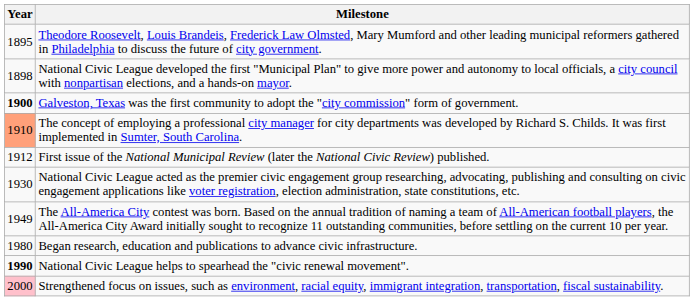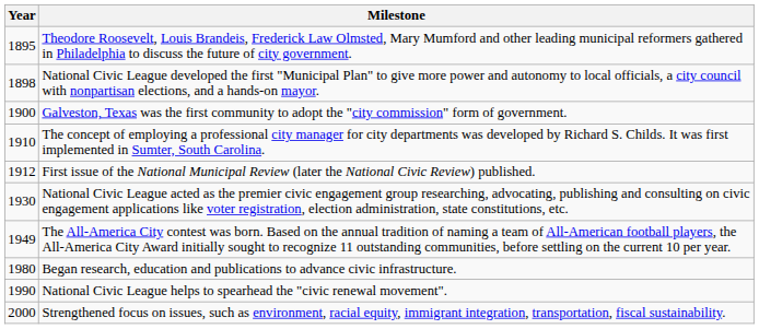row 4 | Year: bold -> normal
row 5 | Year: lightsalmon background -> no background
row 10 | Year: bold -> normal
row 11 | Year: pink background -> no background
